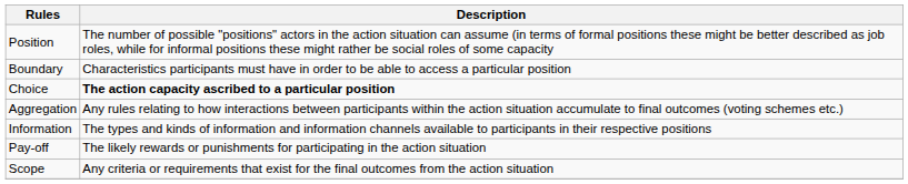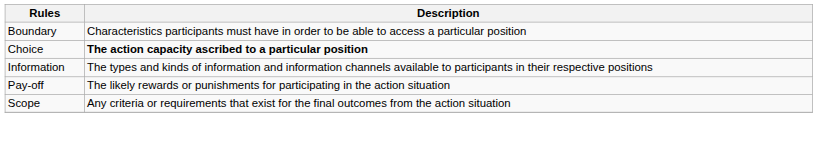- row: Position | The number of possible "positions" actors in the action situation can assume (in terms of formal positions these might be better described as job roles, while for informal positions these might rather be social roles of some capacity
- row: Aggregation | Any rules relating to how interactions between participants within the action situation accumulate to final outcomes (voting schemes etc.)
